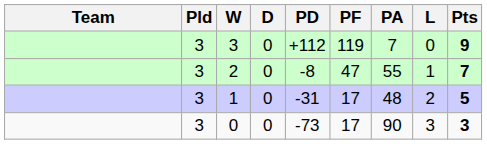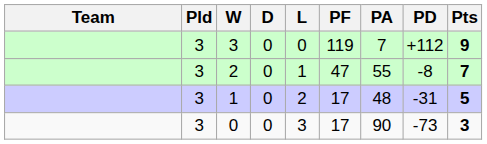columns swapped: L <-> PD
